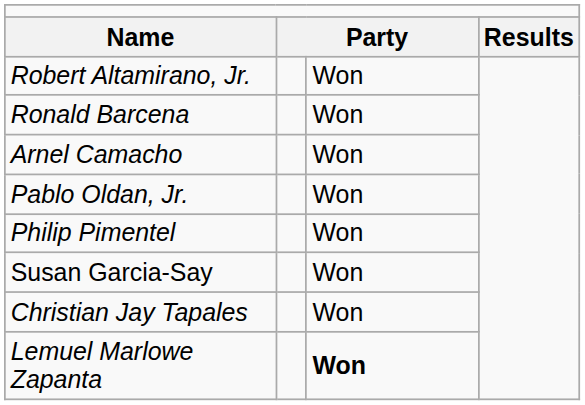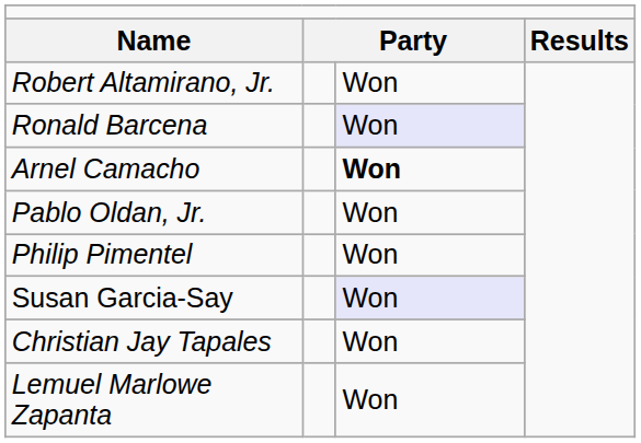Ronald Barcena | column 3: no background -> lavender background
Arnel Camacho | column 3: normal -> bold
Susan Garcia-Say | column 3: no background -> lavender background
Lemuel Marlowe Zapanta | column 3: bold -> normal
